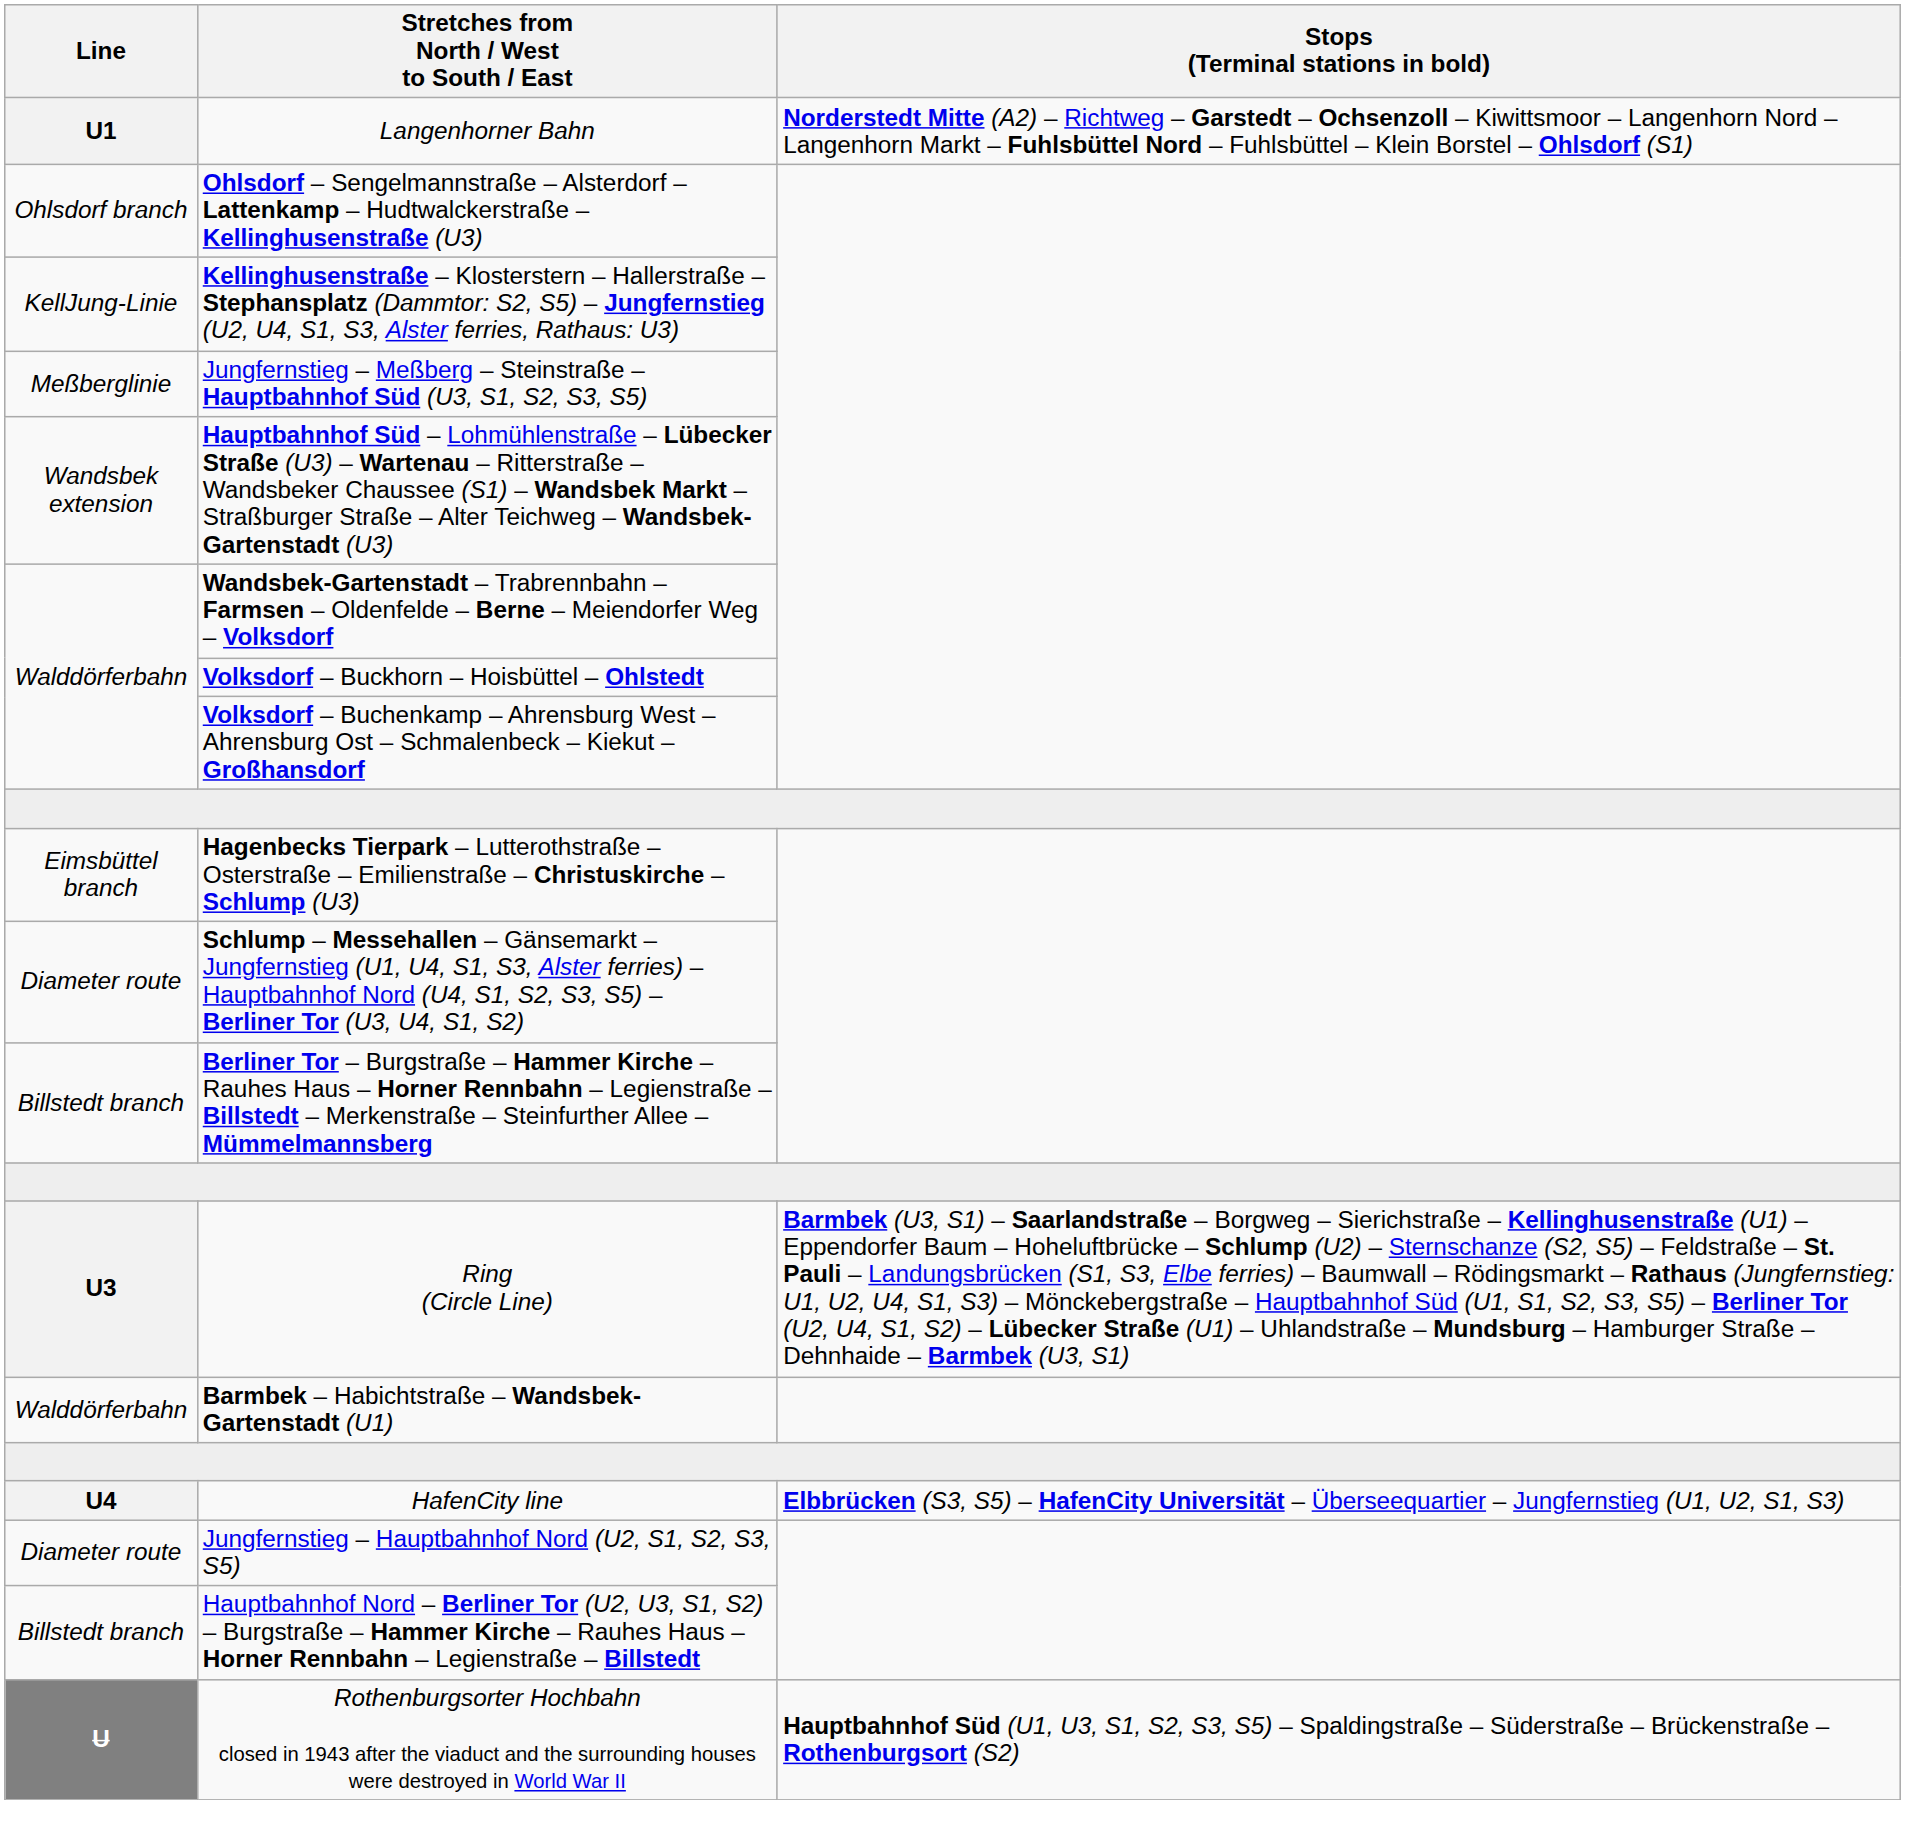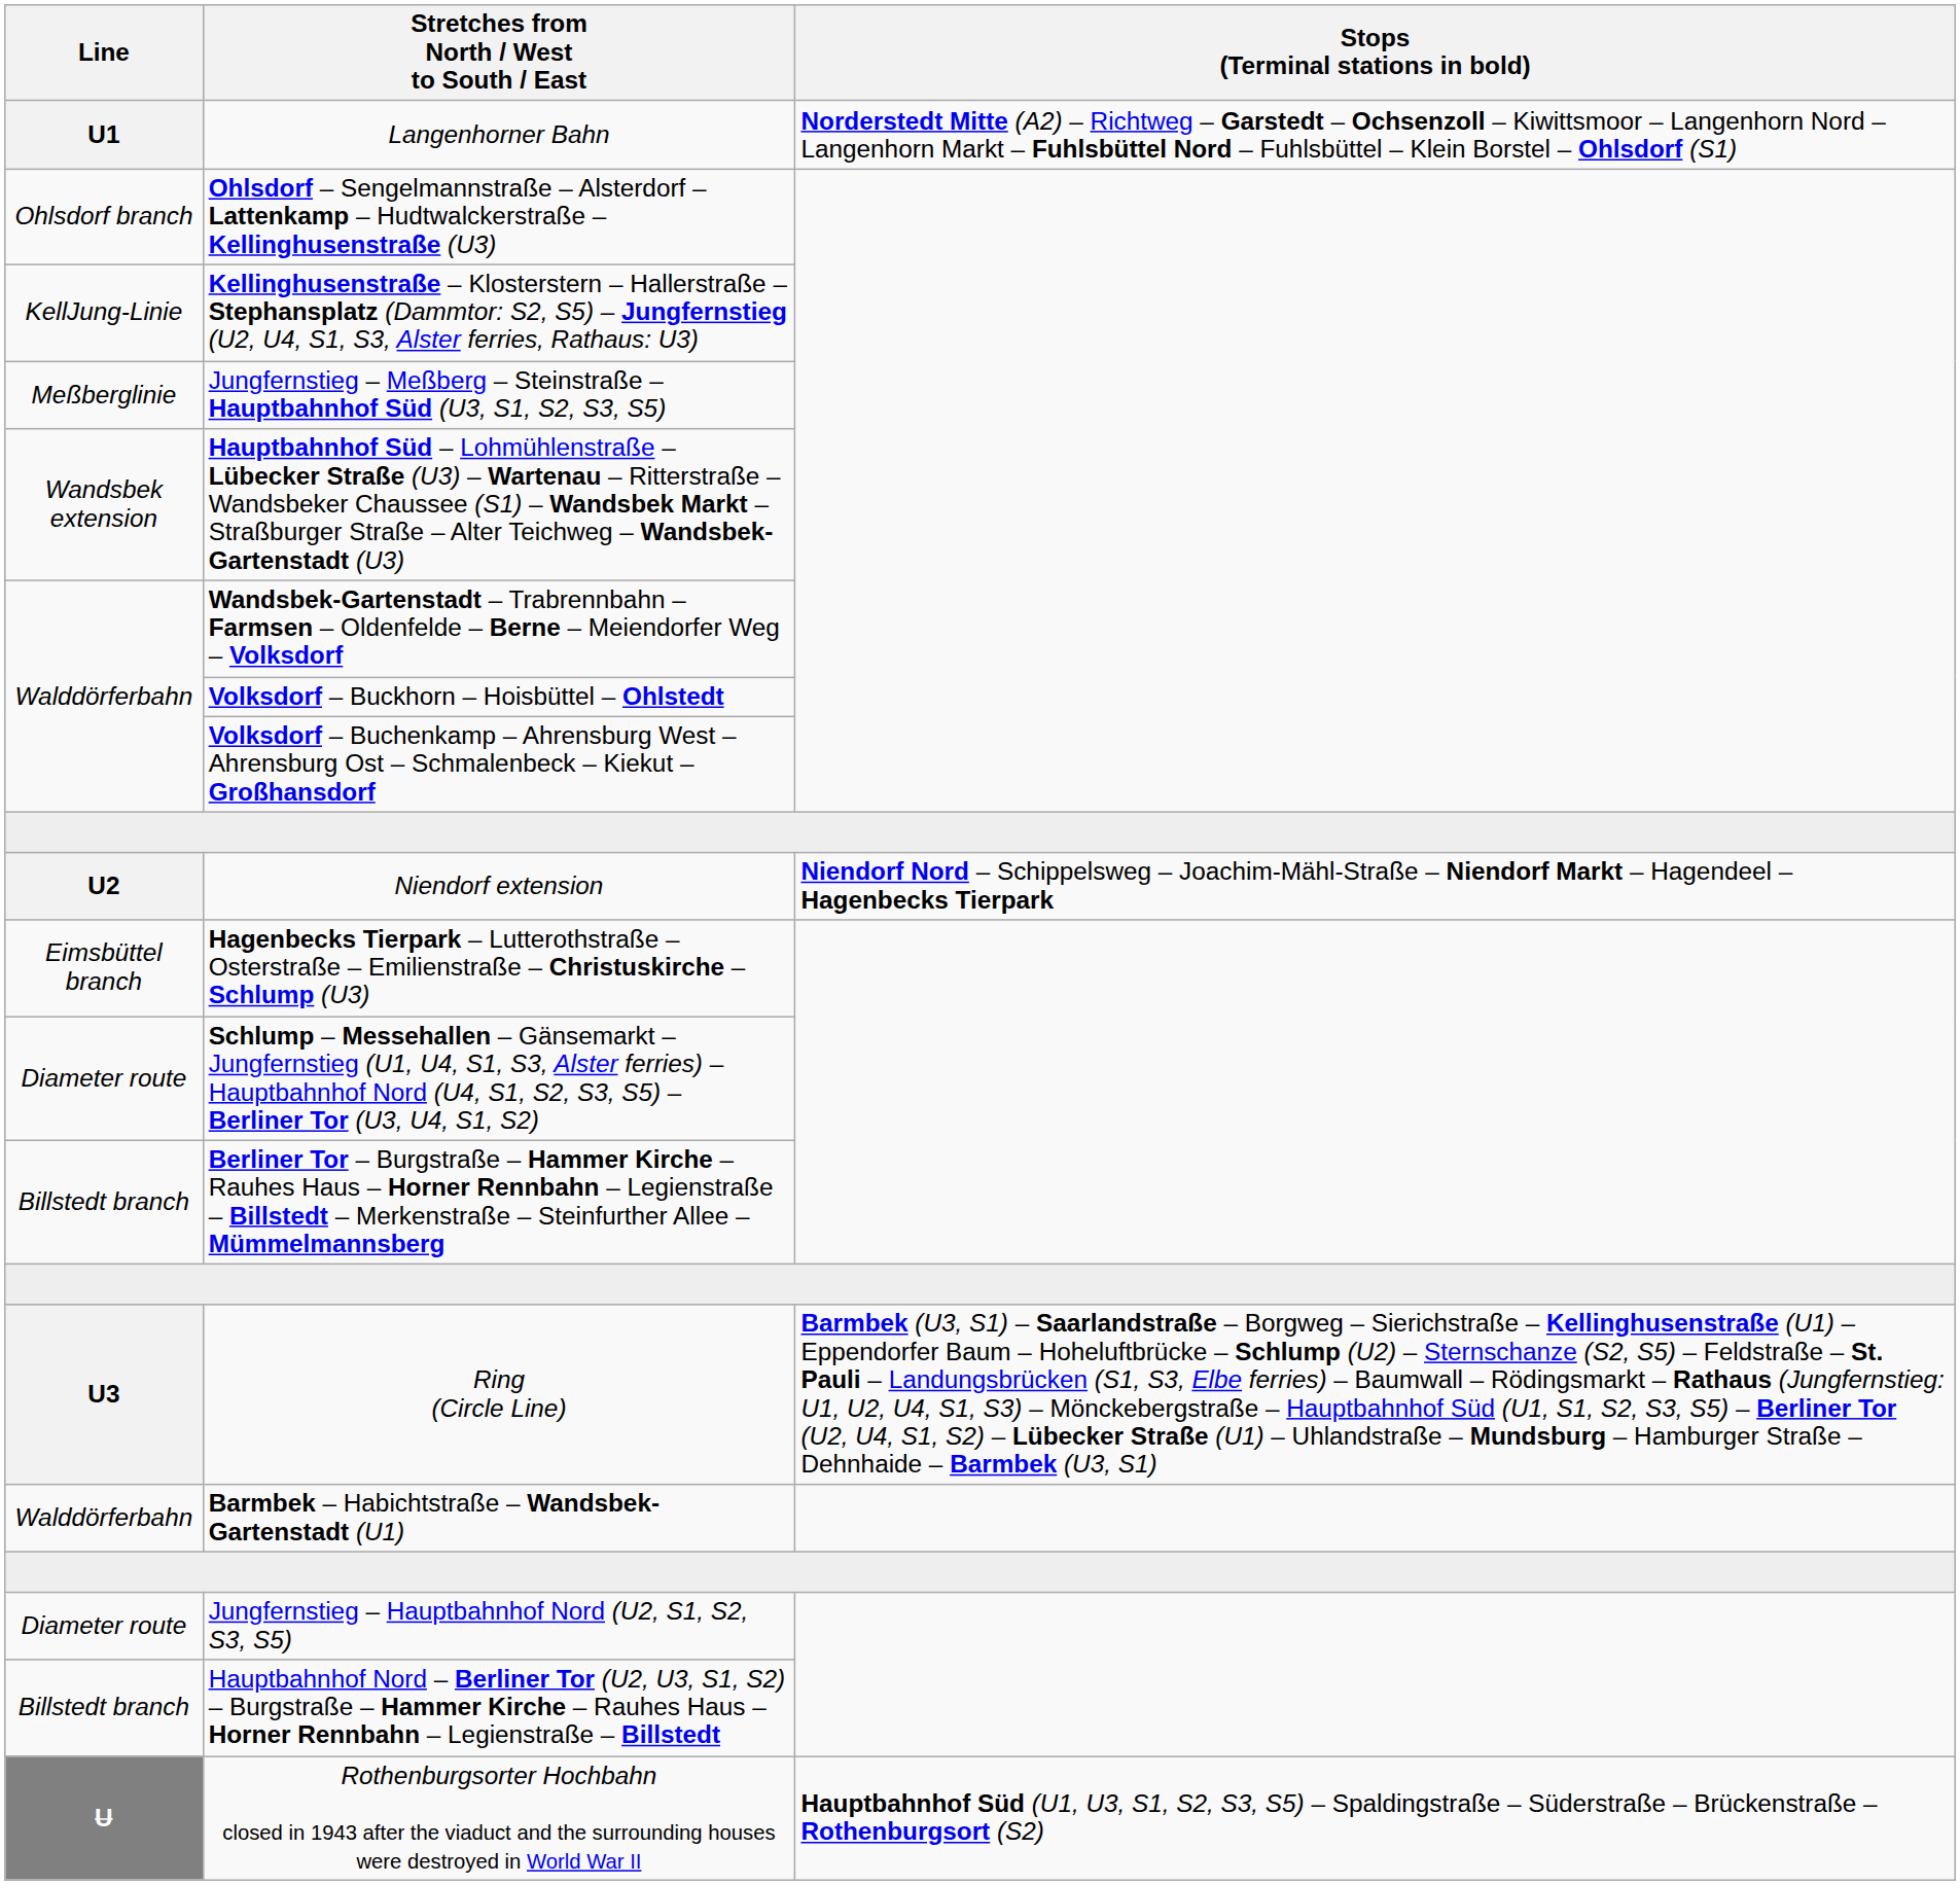+ row: U2 | Niendorf extension | Niendorf Nord – Schippelsweg – Joachim-Mähl-Straße – Niendorf Markt – Hagendeel – Hagenbecks Tierpark
- row: U4 | HafenCity line | Elbbrücken (S3, S5) – HafenCity Universität – Überseequartier – Jungfernstieg (U1, U2, S1, S3)
